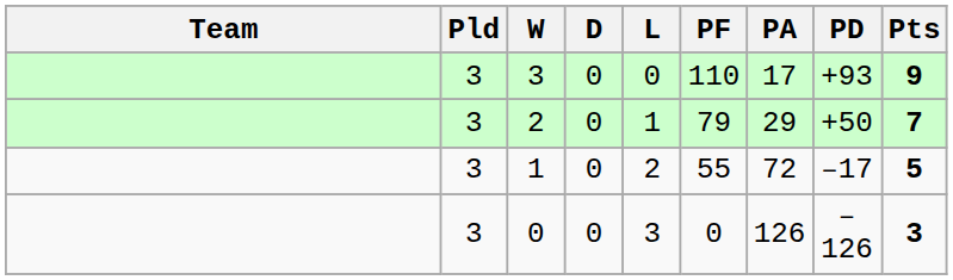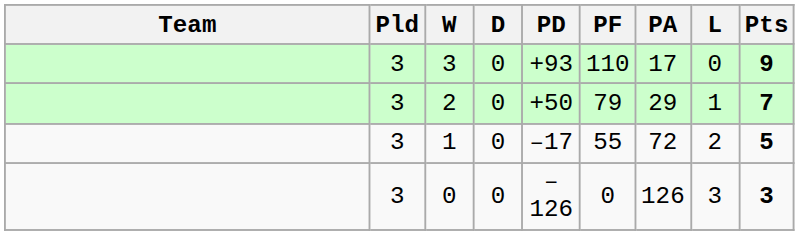columns swapped: L <-> PD
